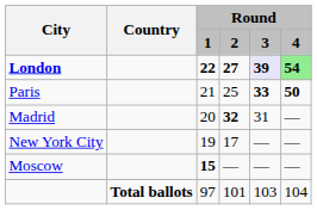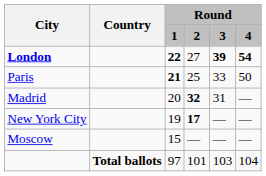London | Round / 2: bold -> normal
London | Round / 3: lavender background -> no background
London | Round / 4: lightgreen background -> no background
Paris | Round / 1: normal -> bold
Paris | Round / 3: bold -> normal
Paris | Round / 4: bold -> normal
New York City | Round / 2: normal -> bold
Moscow | Round / 1: bold -> normal
